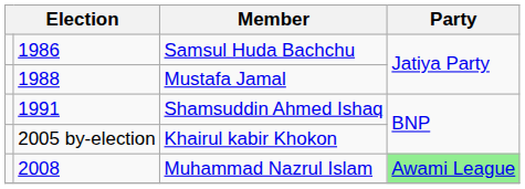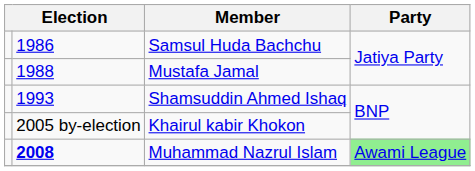Shamsuddin Ahmed Ishaq | column 2: 1991 -> 1993
Muhammad Nazrul Islam | column 2: normal -> bold
